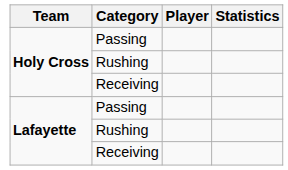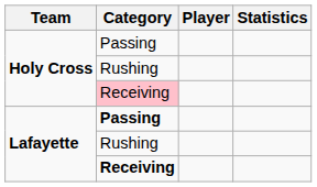Holy Cross / Receiving | Category: no background -> pink background
Lafayette / Passing | Category: normal -> bold
Lafayette / Receiving | Category: normal -> bold
